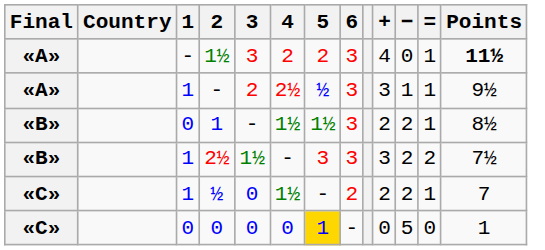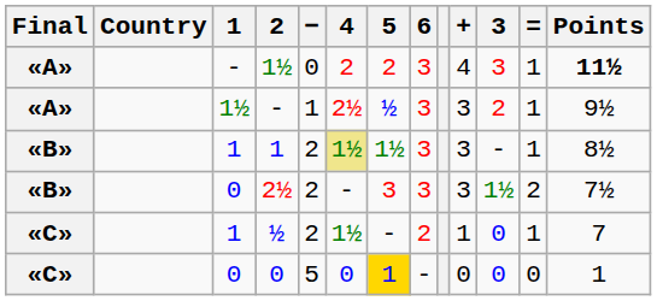columns swapped: 3 <-> −
row 3 | 1: 1 -> 1½
row 4 | 1: 0 -> 1
row 4 | 4: no background -> khaki background
row 4 | +: 2 -> 3
row 5 | 1: 1 -> 0
row 6 | +: 2 -> 1
